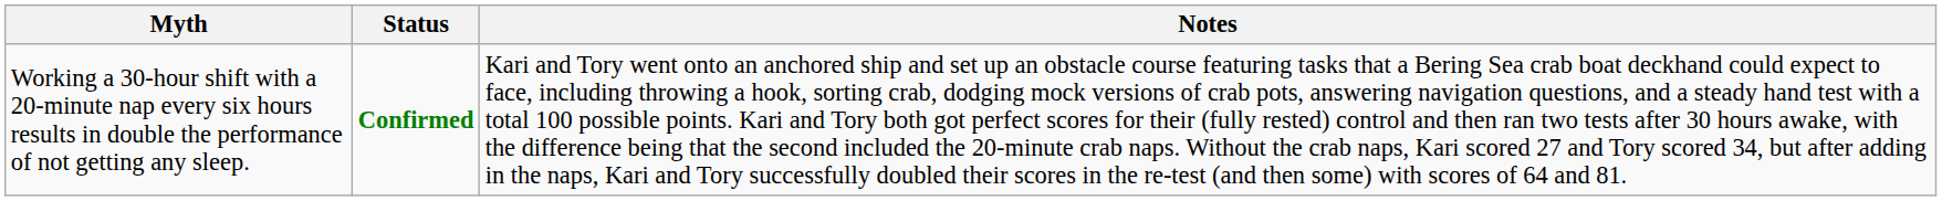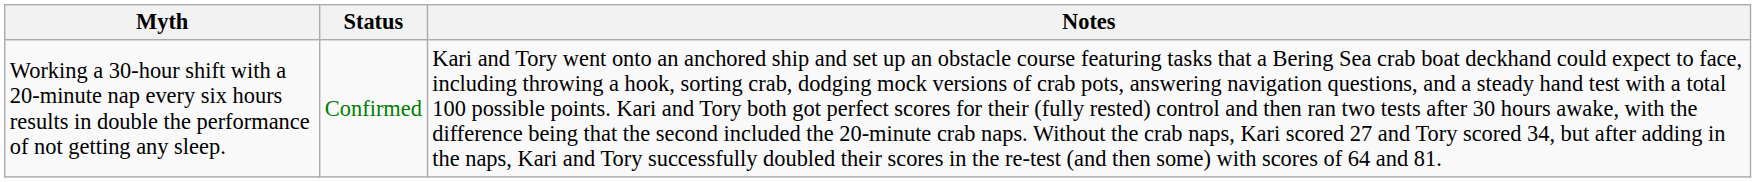row 2 | Status: bold -> normal
